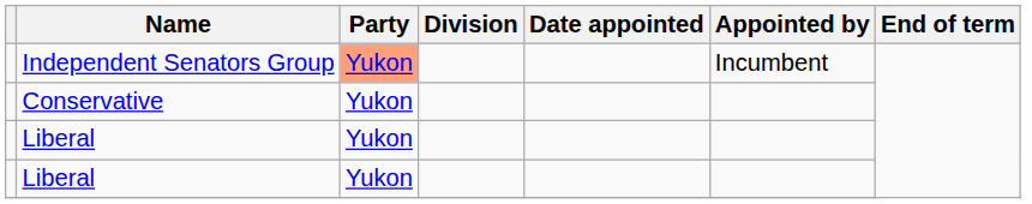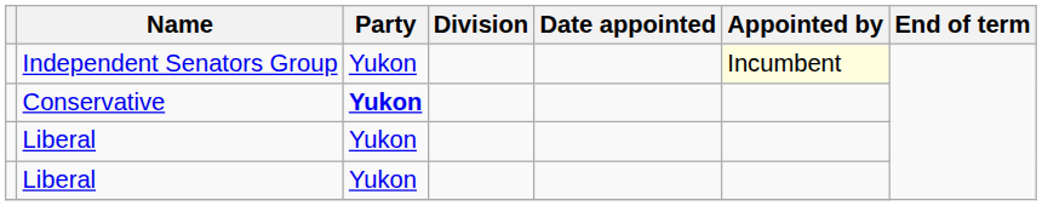Independent Senators Group | Party: lightsalmon background -> no background
Independent Senators Group | Appointed by: no background -> lightyellow background
Conservative | Party: normal -> bold
